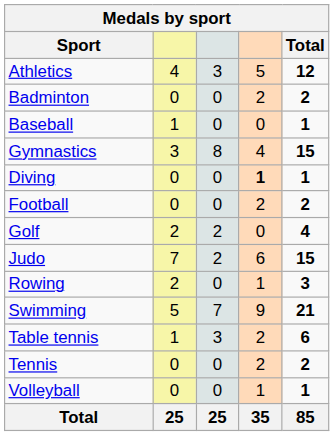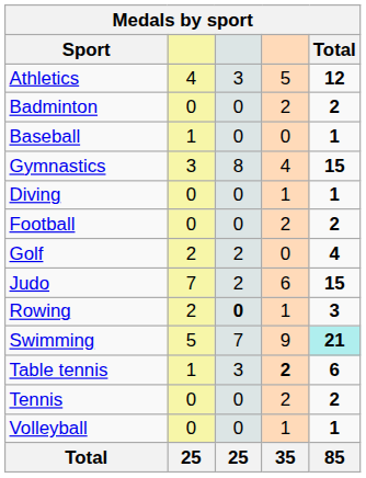Diving | column 4: bold -> normal
Rowing | column 3: normal -> bold
Swimming | Total: no background -> paleturquoise background
Table tennis | column 4: normal -> bold
